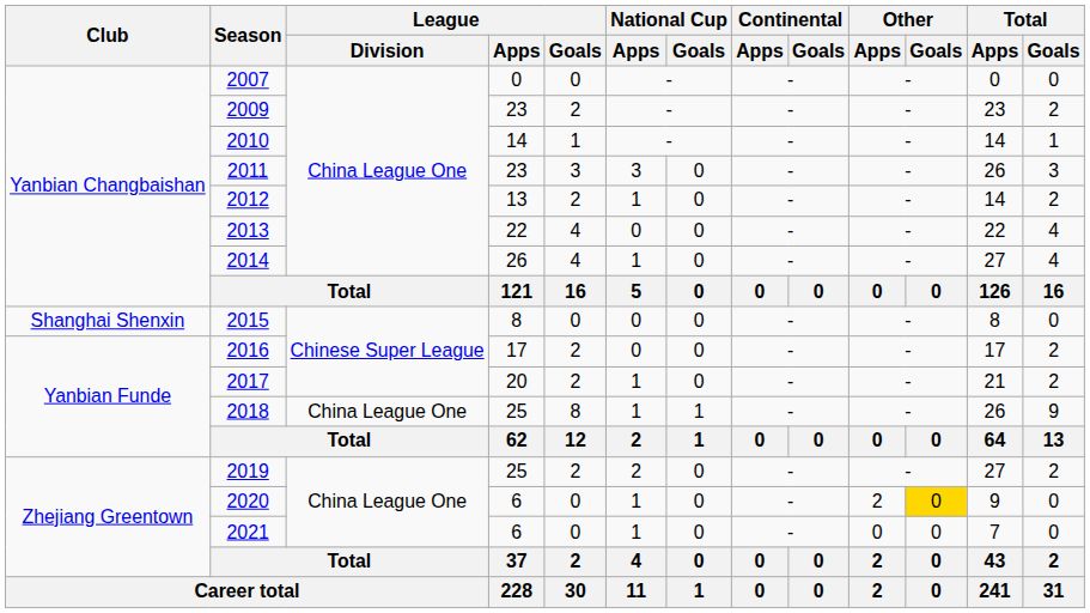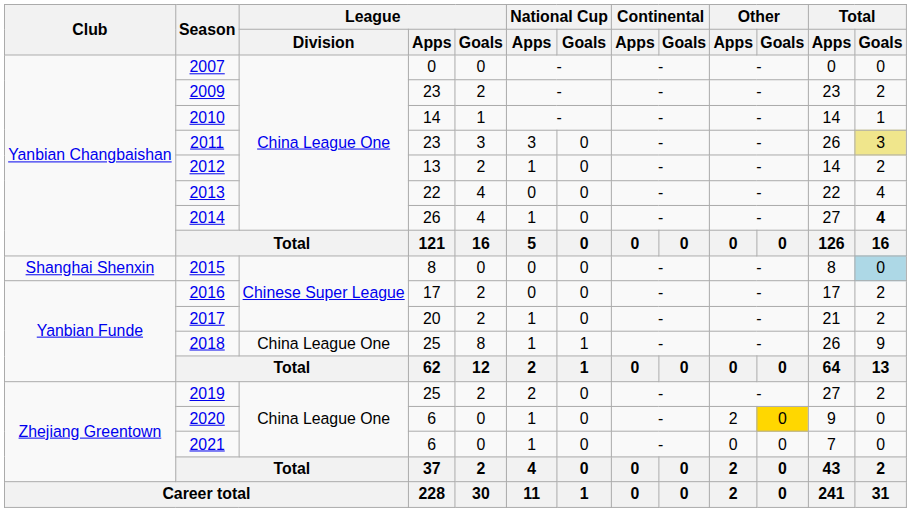2011 | Total / Goals: no background -> khaki background
2014 | Total / Goals: normal -> bold
2015 | Total / Goals: no background -> lightblue background
